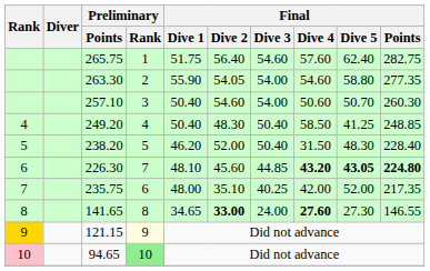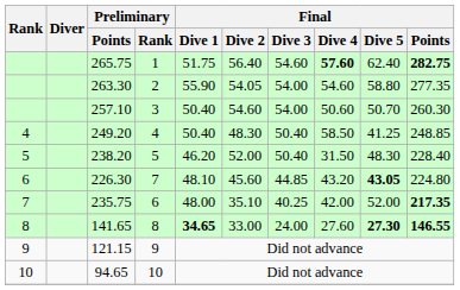265.75 | Final / Dive 4: normal -> bold
265.75 | Final / Points: normal -> bold
226.30 | Final / Dive 4: bold -> normal
226.30 | Final / Points: bold -> normal
235.75 | Final / Points: normal -> bold
141.65 | Final / Dive 1: normal -> bold
141.65 | Final / Dive 2: bold -> normal
141.65 | Final / Dive 4: bold -> normal
141.65 | Final / Dive 5: normal -> bold
141.65 | Final / Points: normal -> bold
121.15 | Rank: gold background -> no background
121.15 | Preliminary / Rank: lightyellow background -> no background
94.65 | Rank: pink background -> no background
94.65 | Preliminary / Rank: lightgreen background -> no background
